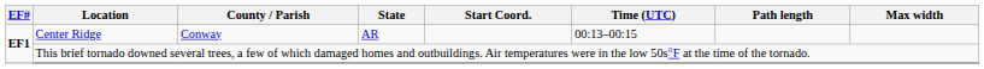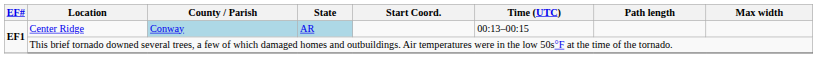Center Ridge | County / Parish: no background -> lightblue background
Center Ridge | State: no background -> lightblue background
